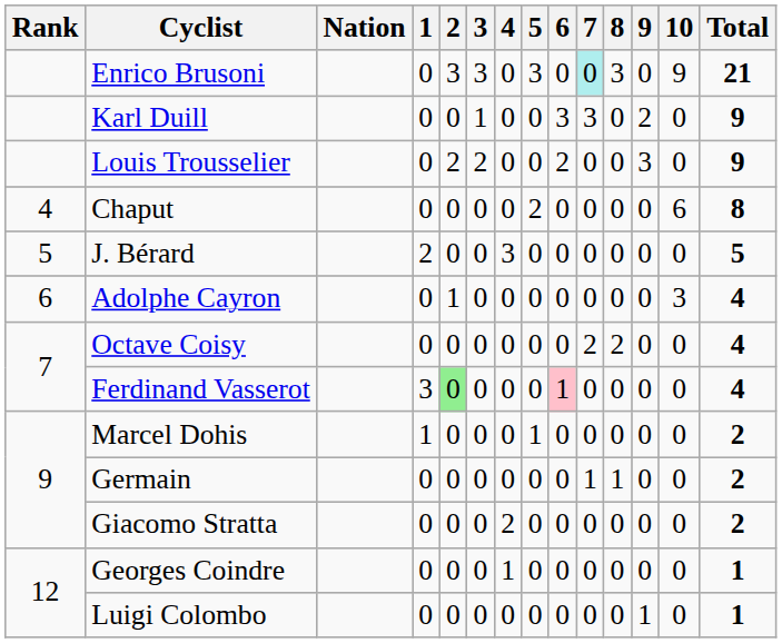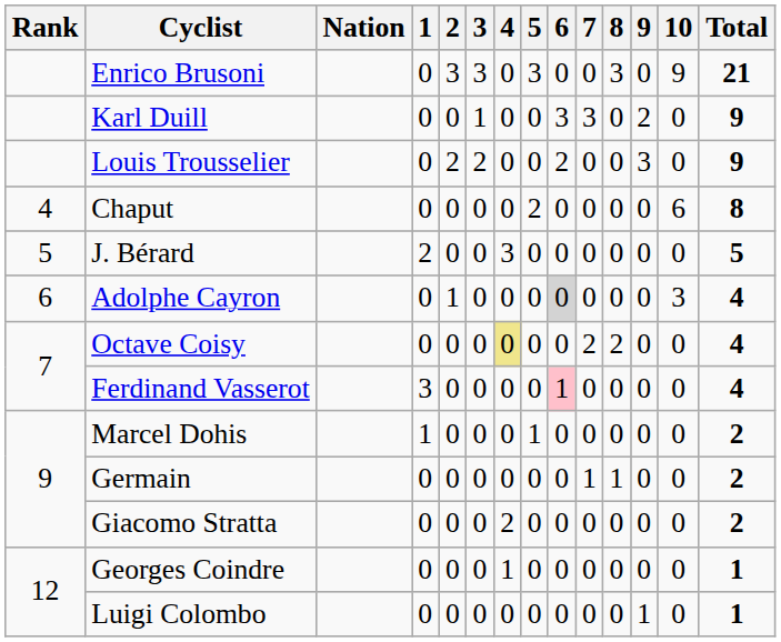Enrico Brusoni | 7: paleturquoise background -> no background
Adolphe Cayron | 6: no background -> lightgrey background
Octave Coisy | 4: no background -> khaki background
Ferdinand Vasserot | 2: lightgreen background -> no background
